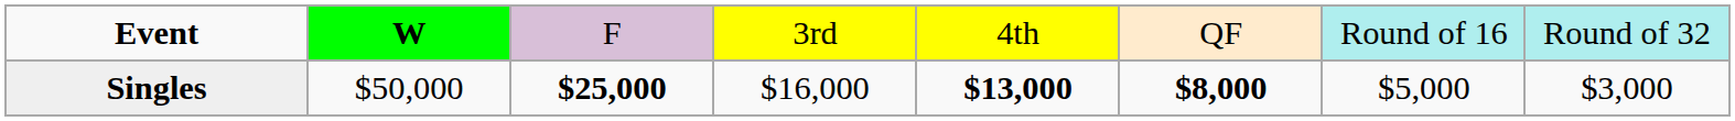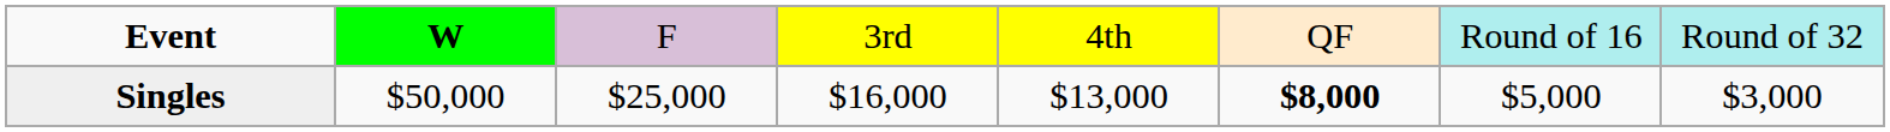Singles | column 3: bold -> normal
Singles | column 5: bold -> normal
